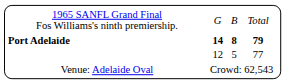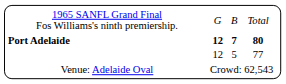Port Adelaide | column 2: 14 -> 12
Port Adelaide | column 3: 8 -> 7
Port Adelaide | column 4: 79 -> 80
